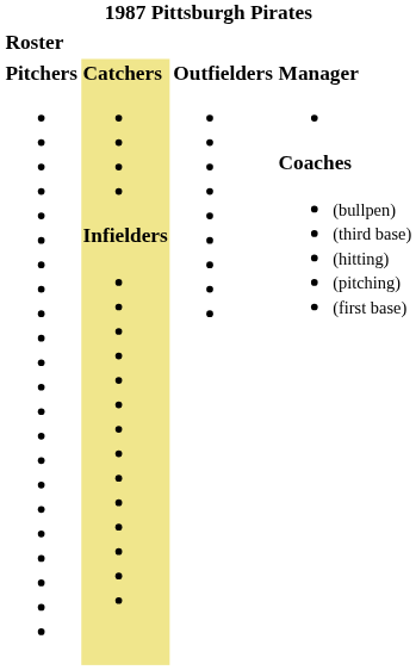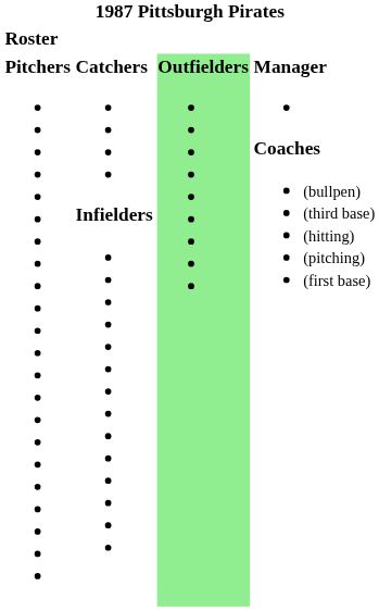Pitchers | column 2: khaki background -> no background
Pitchers | column 3: no background -> lightgreen background
